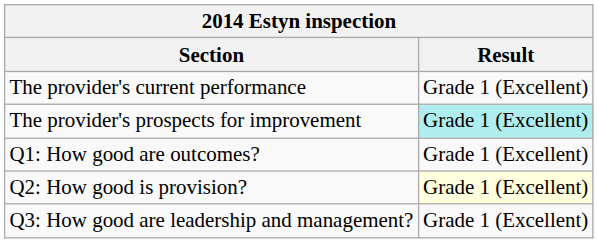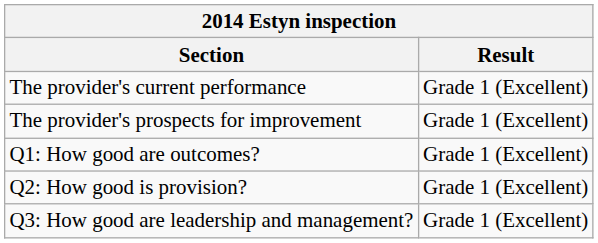The provider's prospects for improvement | Result: paleturquoise background -> no background
Q2: How good is provision? | Result: lightyellow background -> no background
